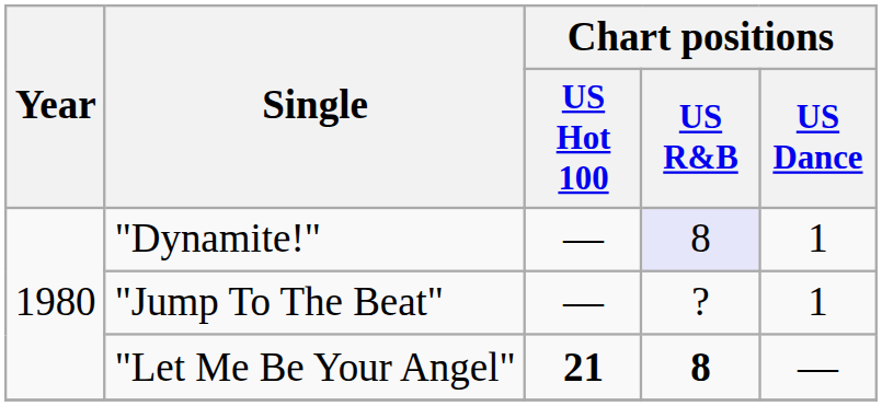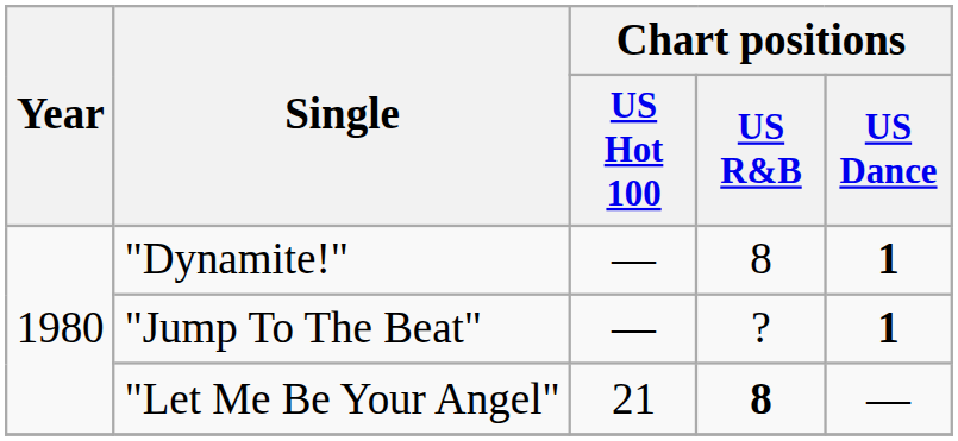"Dynamite!" | Chart positions / US R&B: lavender background -> no background
"Dynamite!" | Chart positions / US Dance: normal -> bold
"Jump To The Beat" | Chart positions / US Dance: normal -> bold
"Let Me Be Your Angel" | Chart positions / US Hot 100: bold -> normal
